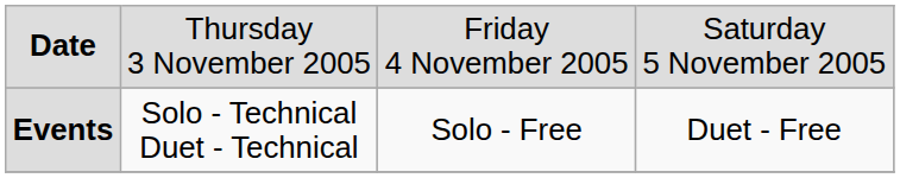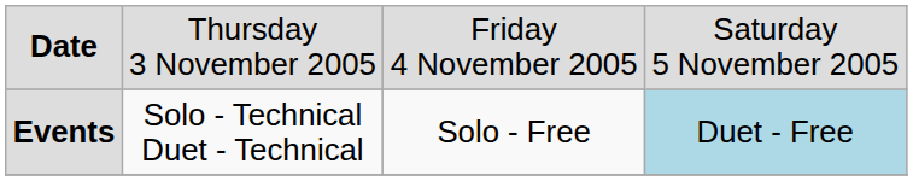Events | column 4: no background -> lightblue background
